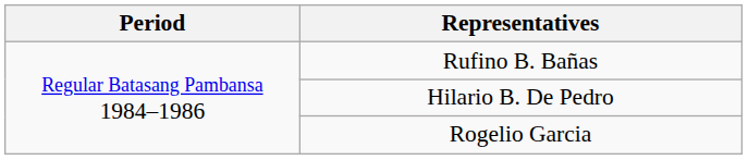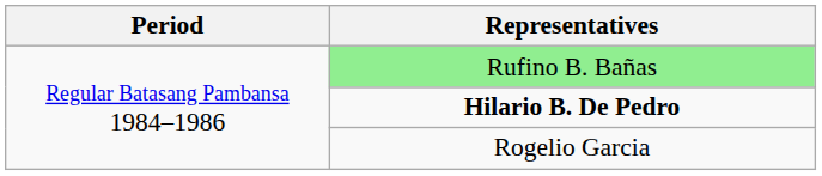Rufino B. Bañas | Representatives: no background -> lightgreen background
Hilario B. De Pedro | Representatives: normal -> bold
